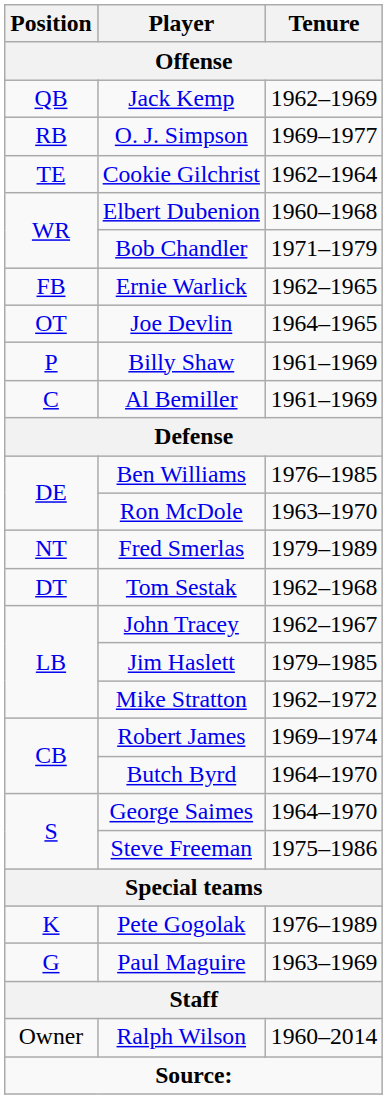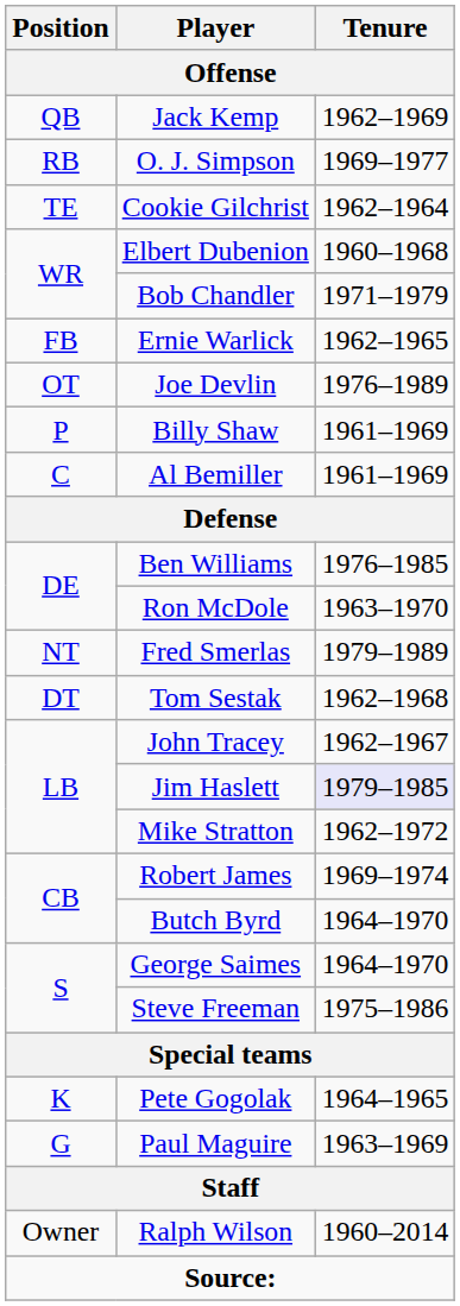Joe Devlin | Tenure: 1964–1965 -> 1976–1989
Jim Haslett | Tenure: no background -> lavender background
Pete Gogolak | Tenure: 1976–1989 -> 1964–1965
